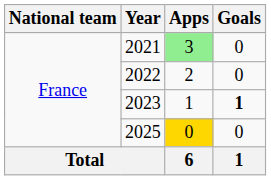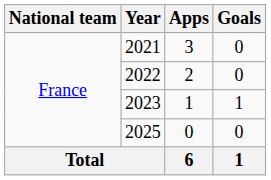2021 | Apps: lightgreen background -> no background
2023 | Goals: bold -> normal
2025 | Apps: gold background -> no background
